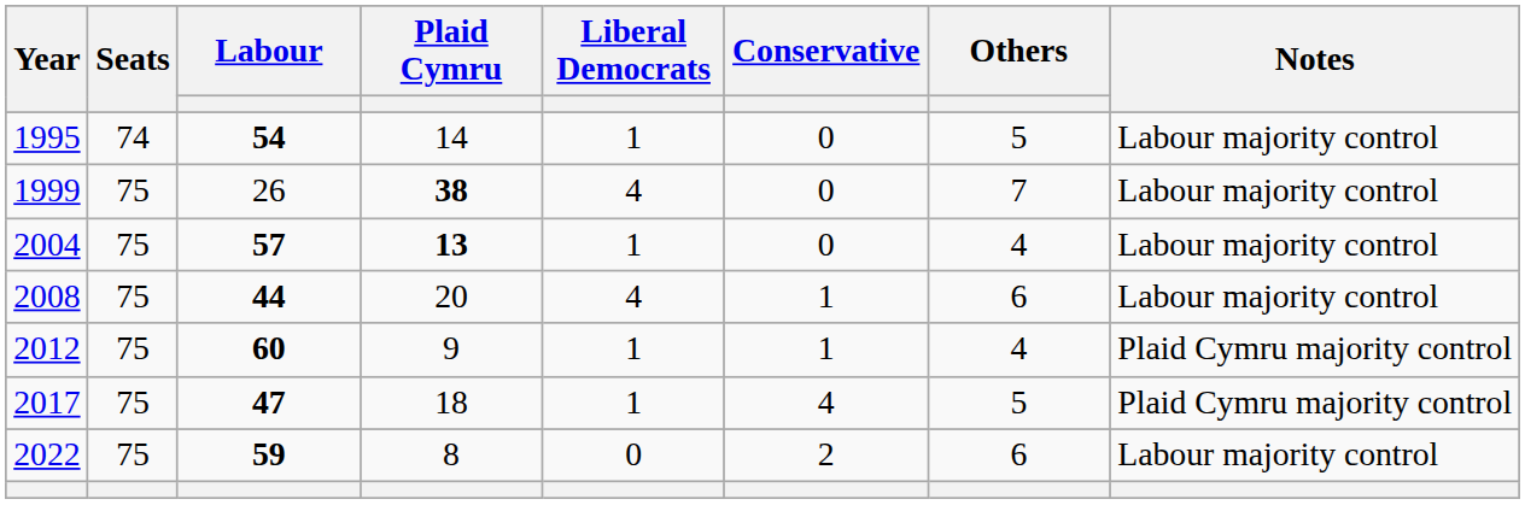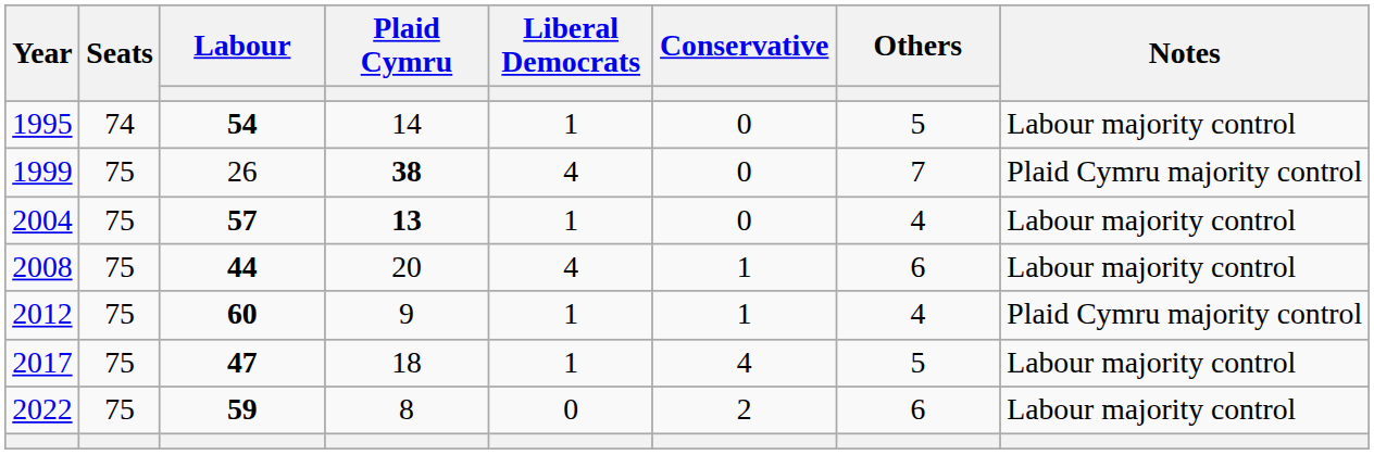1999 | Notes: Labour majority control -> Plaid Cymru majority control
2017 | Notes: Plaid Cymru majority control -> Labour majority control
